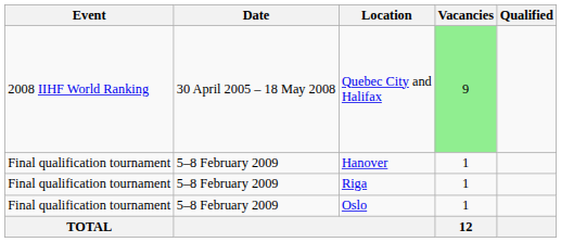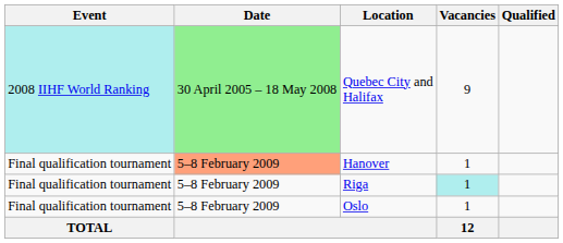Quebec City and Halifax | Event: no background -> paleturquoise background
Quebec City and Halifax | Date: no background -> lightgreen background
Quebec City and Halifax | Vacancies: lightgreen background -> no background
Hanover | Date: no background -> lightsalmon background
Riga | Vacancies: no background -> paleturquoise background
